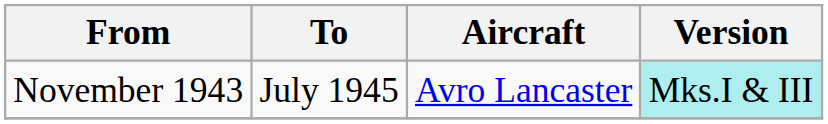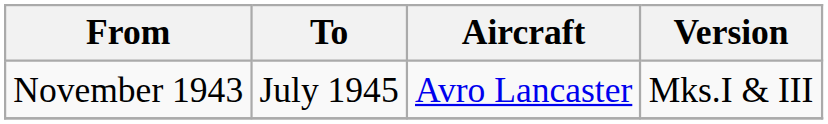November 1943 | Version: paleturquoise background -> no background
